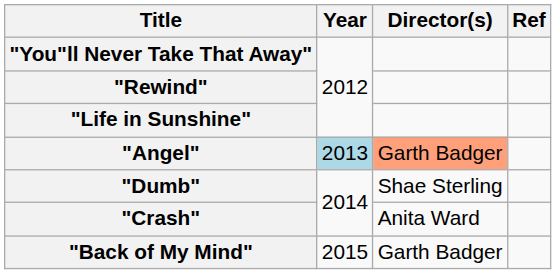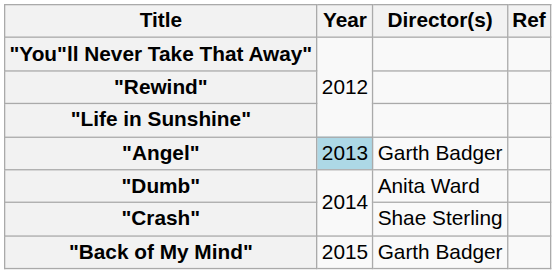"Angel" | Director(s): lightsalmon background -> no background
"Dumb" | Director(s): Shae Sterling -> Anita Ward
"Crash" | Director(s): Anita Ward -> Shae Sterling
